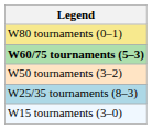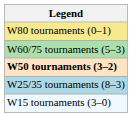row 3 | column 1: bold -> normal
row 4 | column 1: normal -> bold
